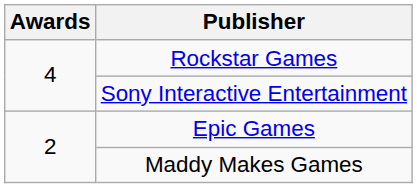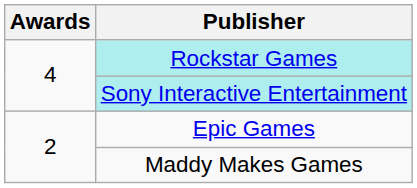Rockstar Games | Publisher: no background -> paleturquoise background
Sony Interactive Entertainment | Publisher: no background -> paleturquoise background
